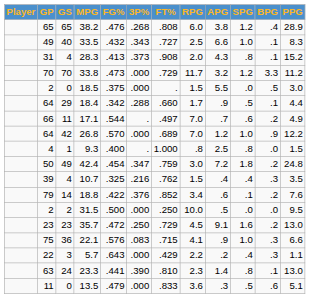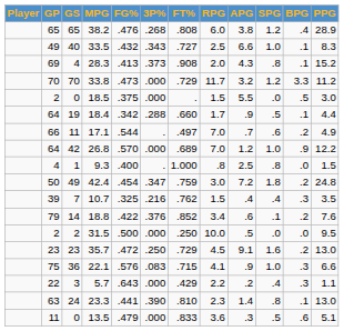28.3 | GP: 31 -> 69
18.4 | GS: 29 -> 19
10.7 | GS: 4 -> 7
